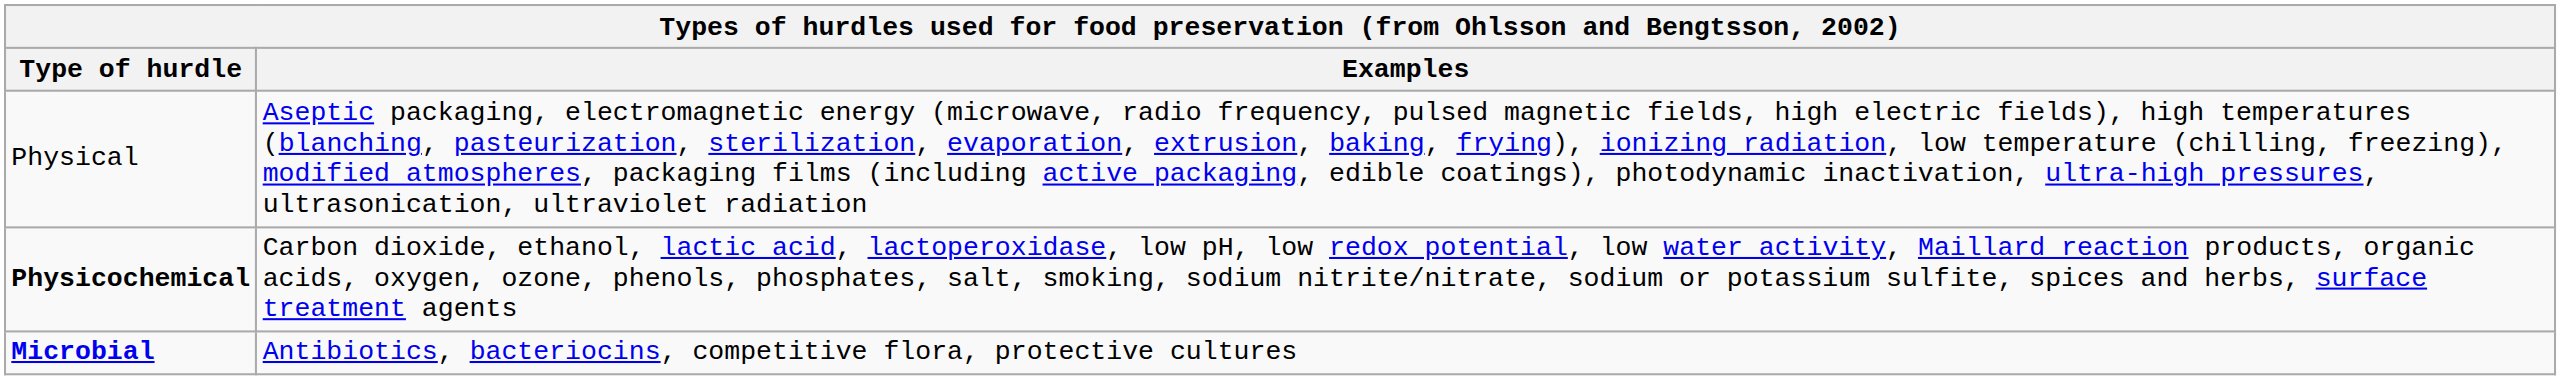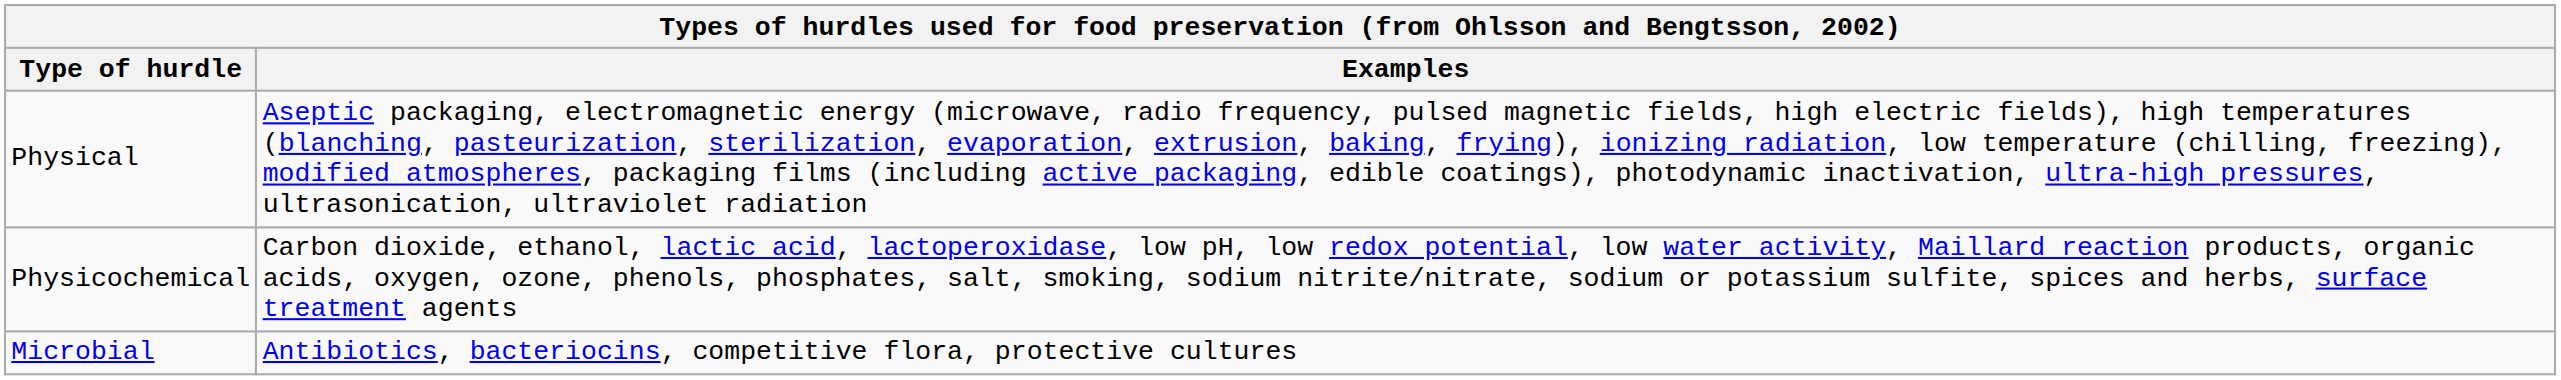Physicochemical | Type of hurdle: bold -> normal
Microbial | Type of hurdle: bold -> normal
